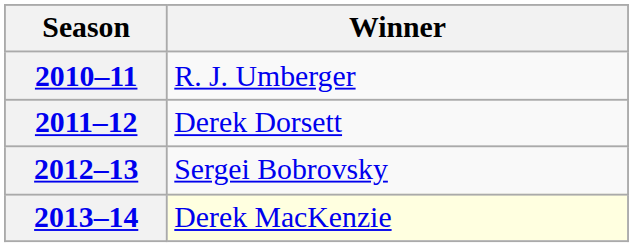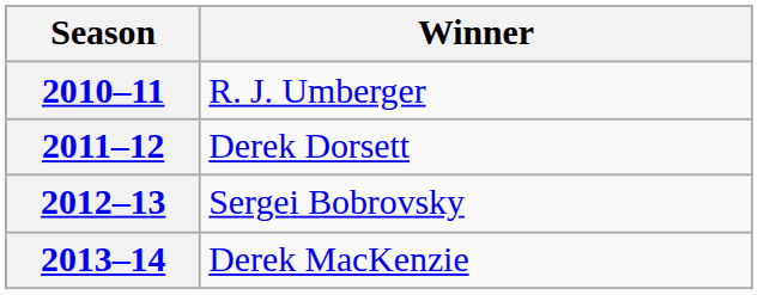2013–14 | Winner: lightyellow background -> no background
